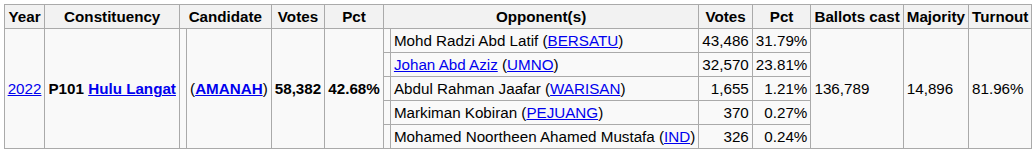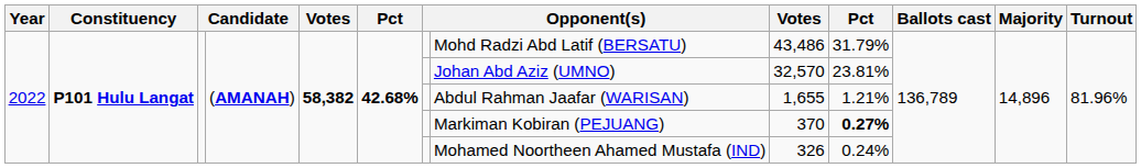row 5 | column 10: normal -> bold
